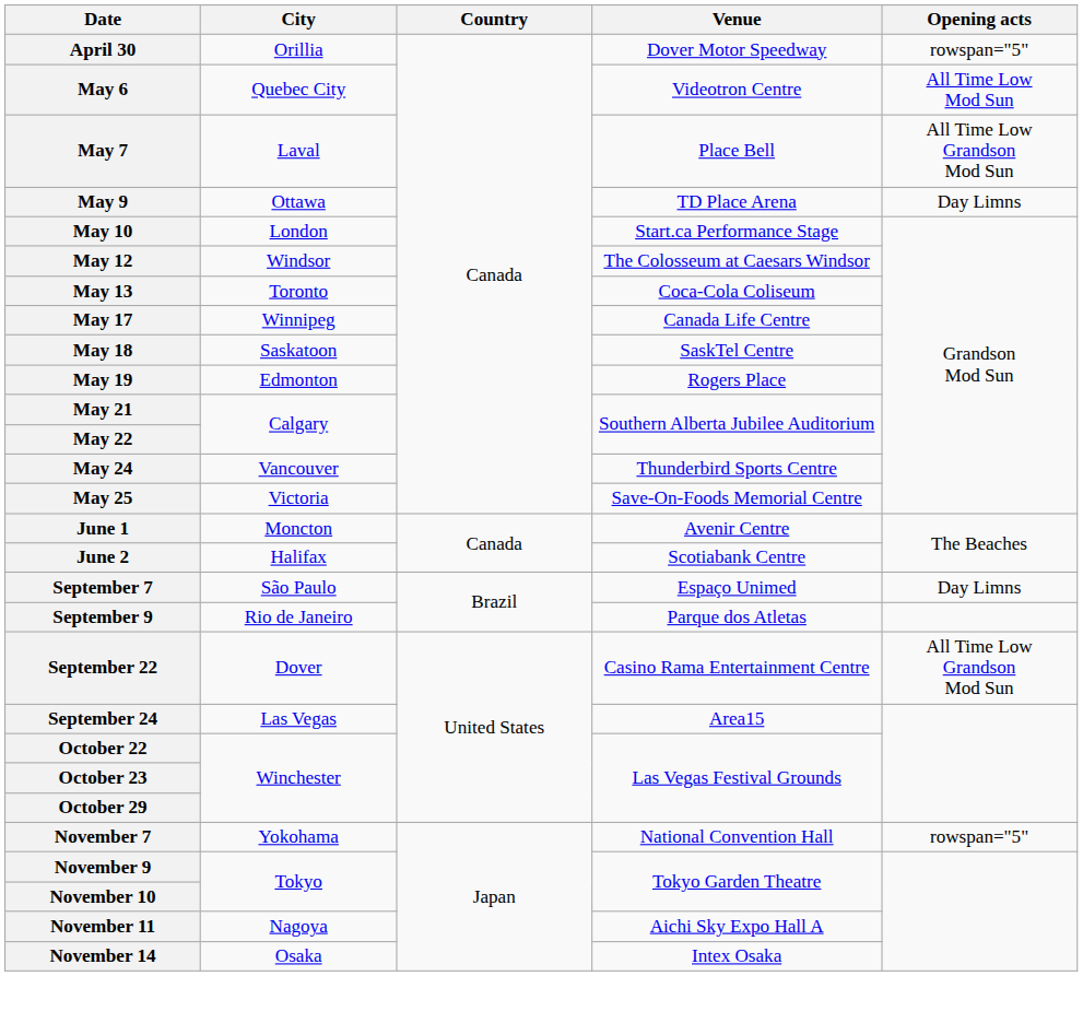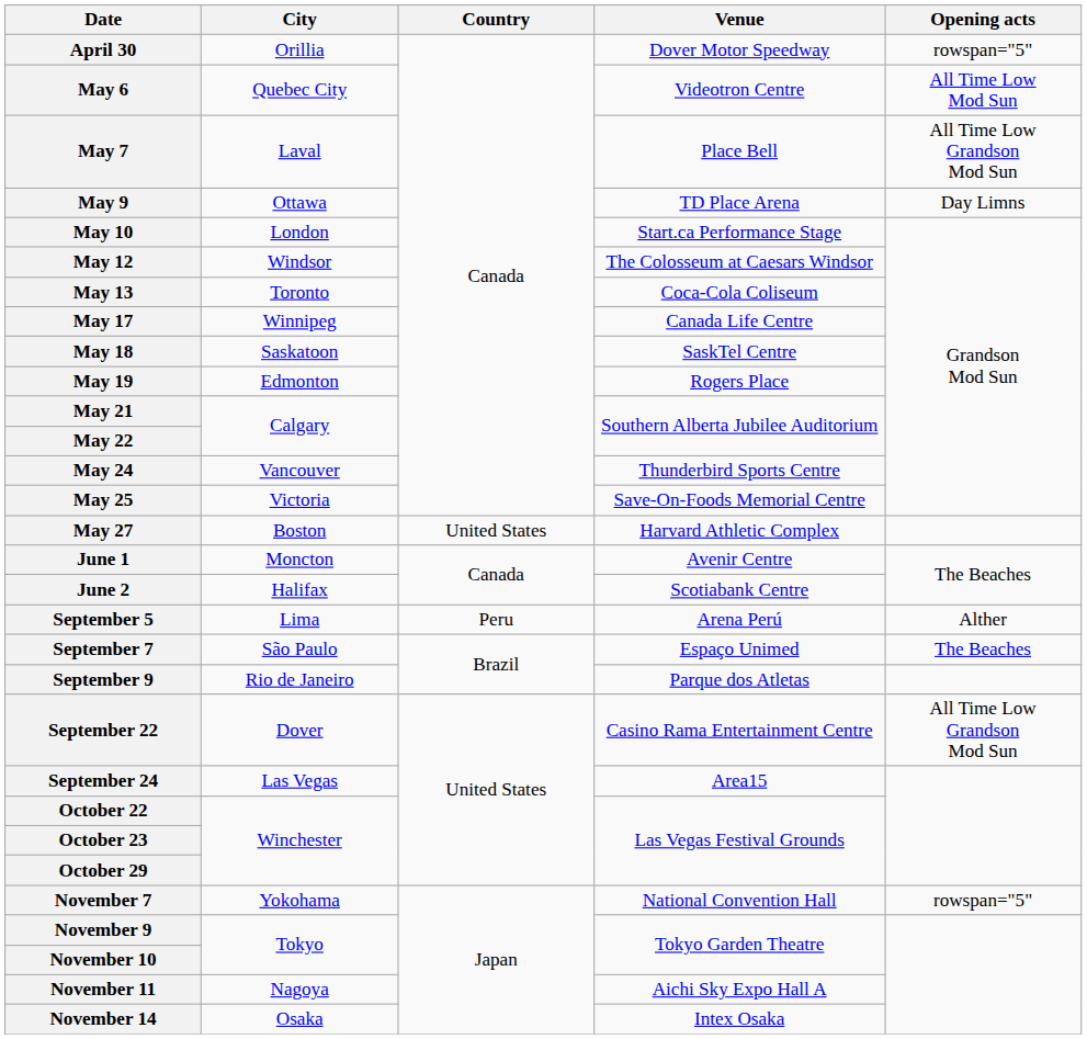+ row: May 27 | Boston | United States | Harvard Athletic Complex
+ row: September 5 | Lima | Peru | Arena Perú | Alther
September 7 | Opening acts: Day Limns -> The Beaches
